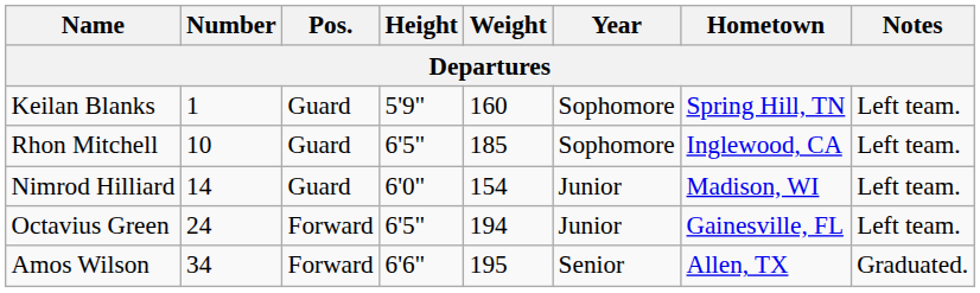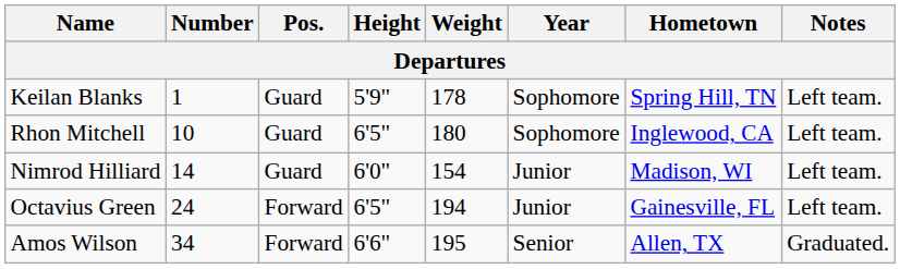Keilan Blanks | Weight: 160 -> 178
Rhon Mitchell | Weight: 185 -> 180
